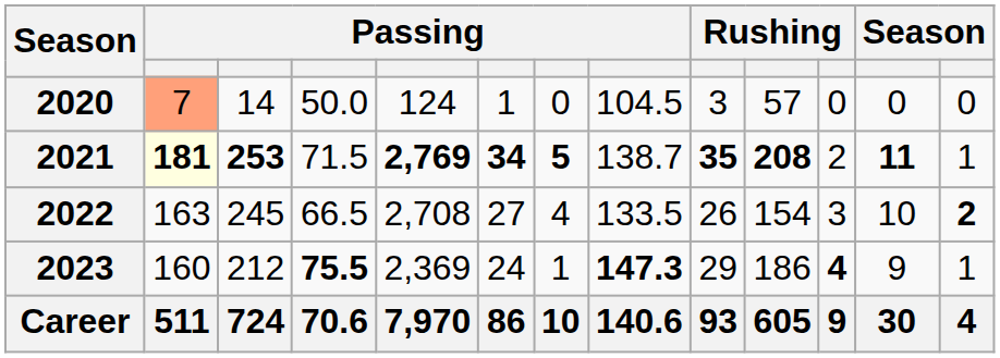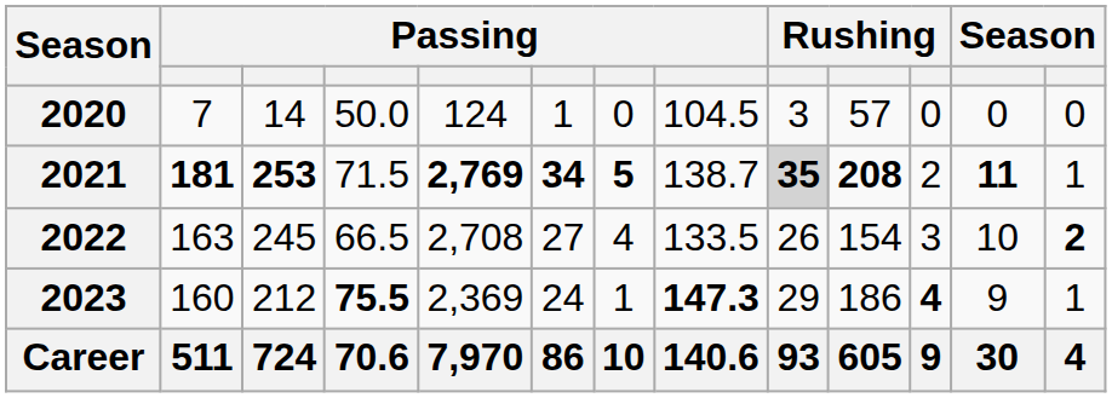2020 | column 2: lightsalmon background -> no background
2021 | column 2: lightyellow background -> no background
2021 | column 9: no background -> lightgrey background
